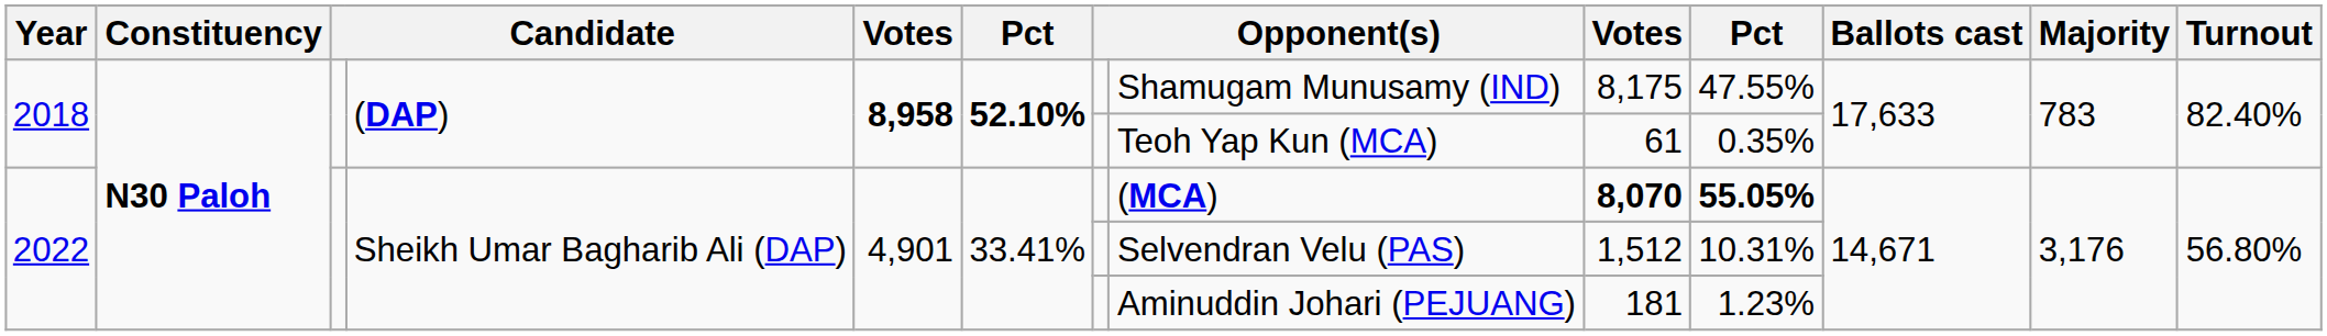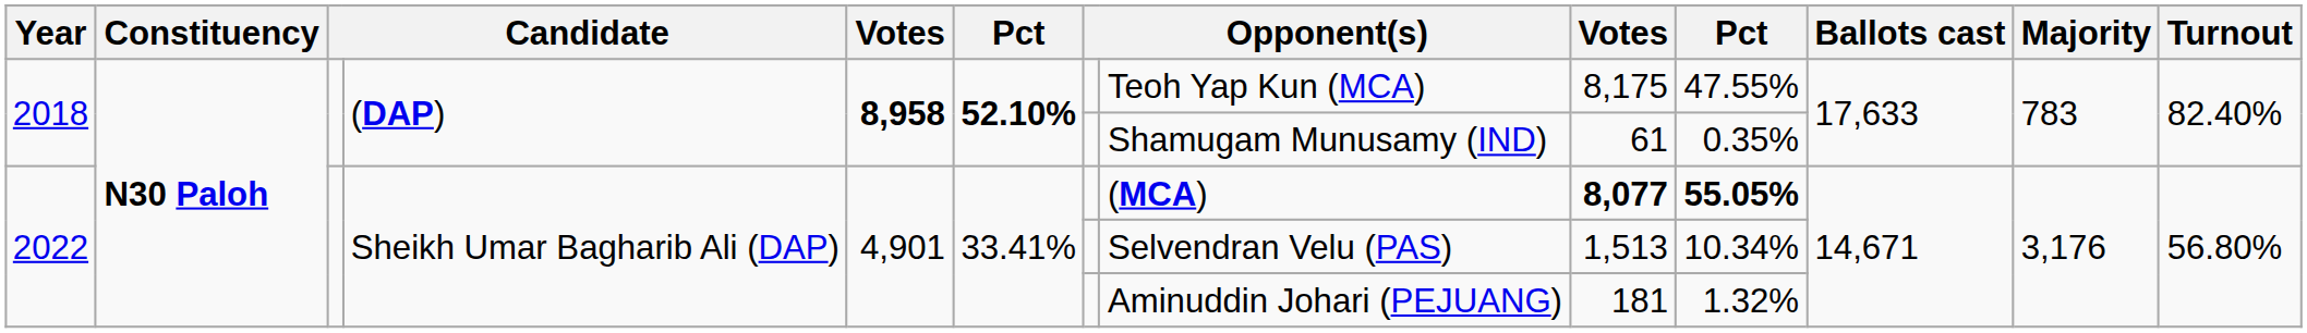row 2 | column 8: Shamugam Munusamy (IND) -> Teoh Yap Kun (MCA)
row 3 | column 8: Teoh Yap Kun (MCA) -> Shamugam Munusamy (IND)
row 4 | column 9: 8,070 -> 8,077
row 5 | column 9: 1,512 -> 1,513
row 5 | column 10: 10.31% -> 10.34%
row 6 | column 10: 1.23% -> 1.32%
